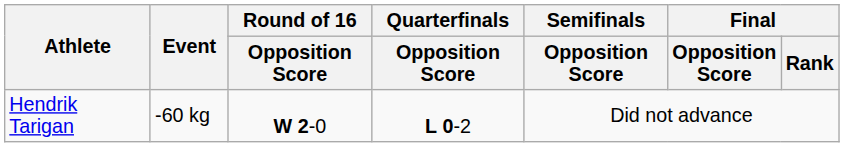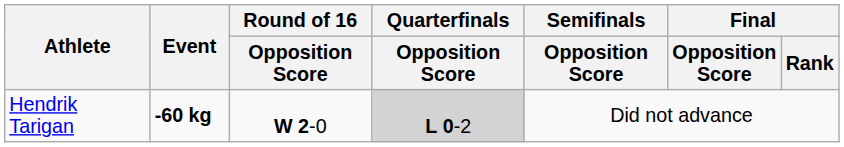Hendrik Tarigan | Event: normal -> bold
Hendrik Tarigan | Quarterfinals / Opposition Score: no background -> lightgrey background
